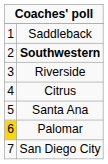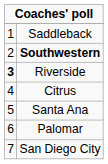Riverside | column 1: normal -> bold
Palomar | column 1: gold background -> no background
